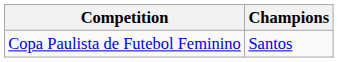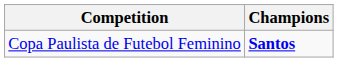Copa Paulista de Futebol Feminino | Champions: normal -> bold
